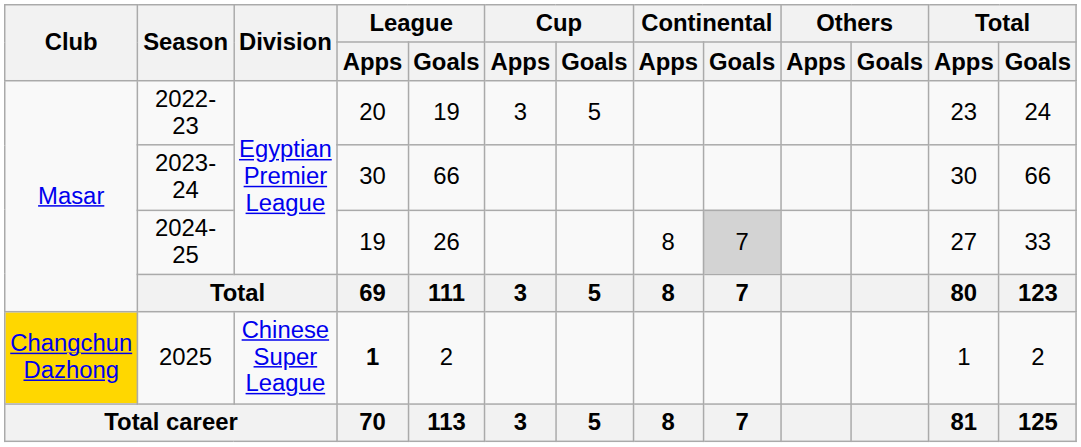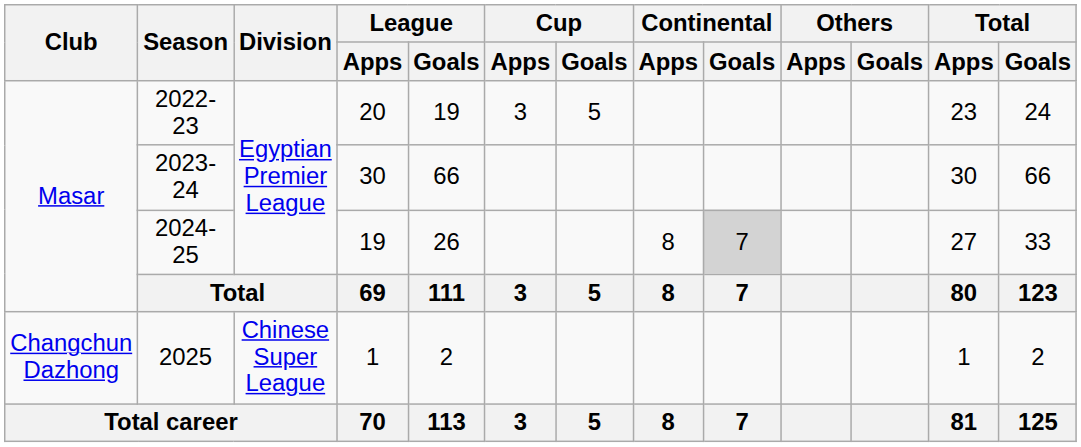2025 | Club: gold background -> no background
2025 | League / Apps: bold -> normal
